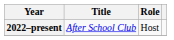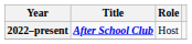2022–present | Title: normal -> bold
